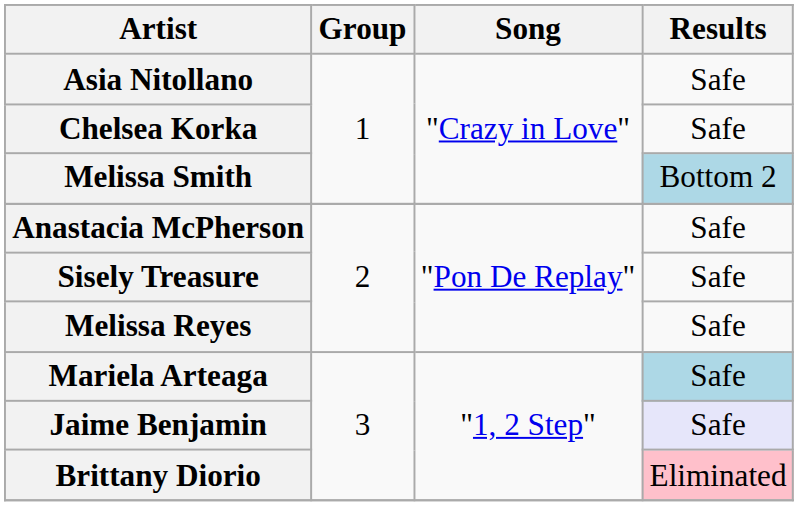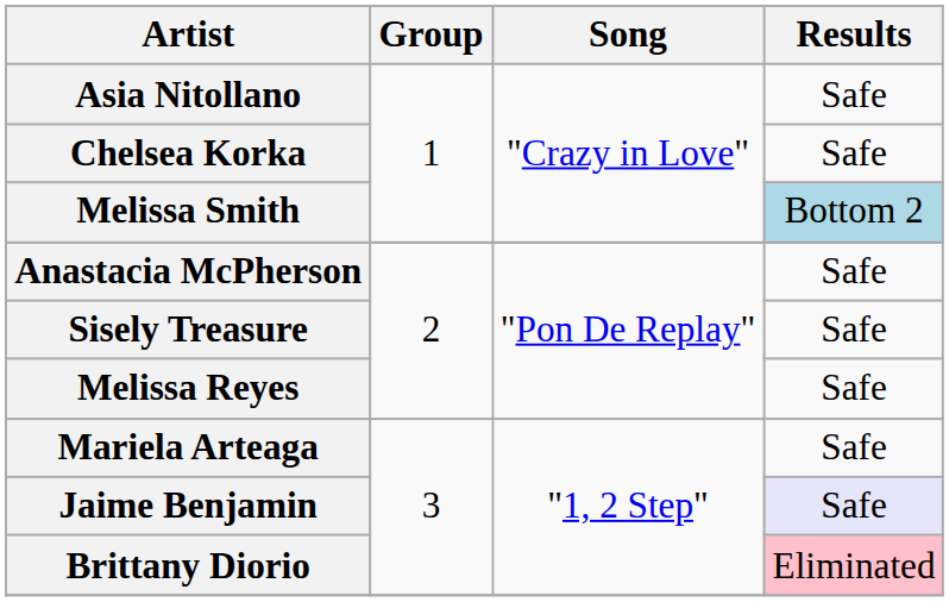Mariela Arteaga | Results: lightblue background -> no background
